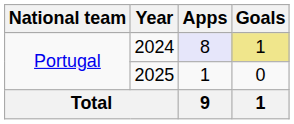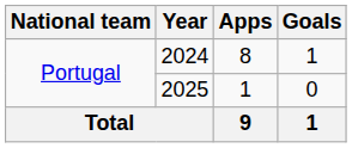2024 | Apps: lavender background -> no background
2024 | Goals: khaki background -> no background
